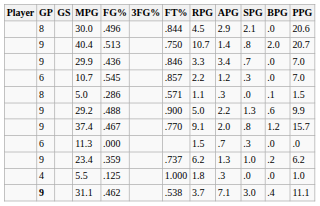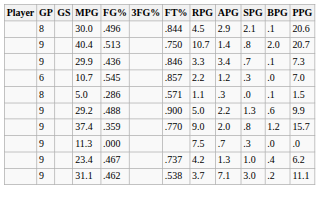30.0 | BPG: .0 -> .1
29.9 | BPG: .0 -> .1
29.9 | PPG: 7.0 -> 7.3
37.4 | FG%: .467 -> .359
37.4 | RPG: 9.1 -> 9.0
11.3 | GP: 6 -> 9
11.3 | RPG: 1.5 -> 7.5
23.4 | FG%: .359 -> .467
23.4 | RPG: 6.2 -> 4.2
23.4 | BPG: .2 -> .4
- row: 4 | 5.5 | .125 | 1.000 | 1.8 | .3 | .0 | .0 | 1.0
31.1 | GP: bold -> normal
31.1 | BPG: .4 -> .2
